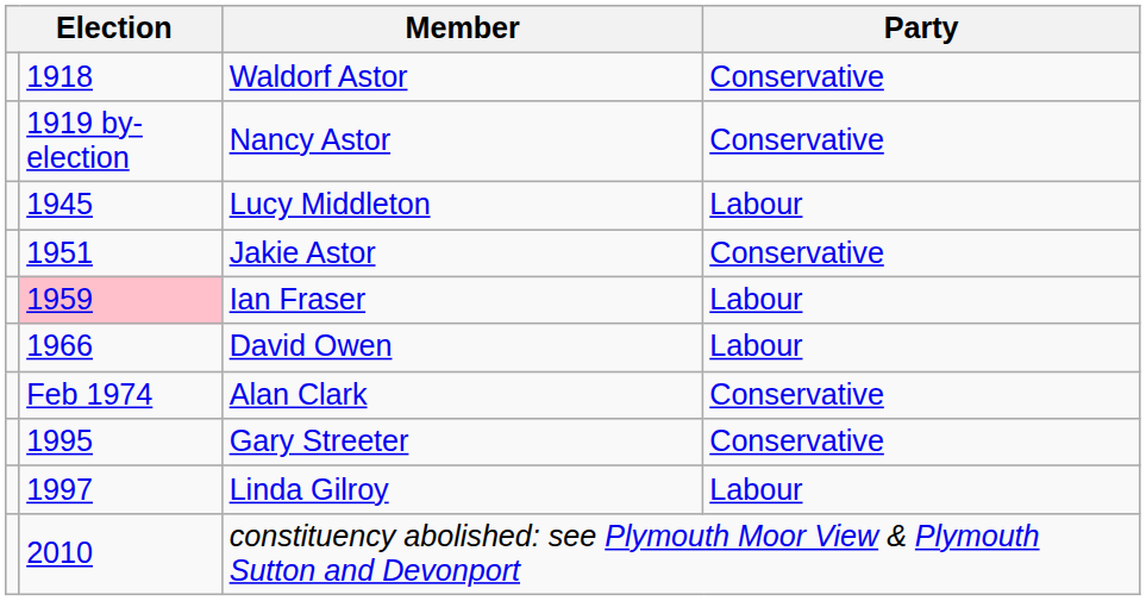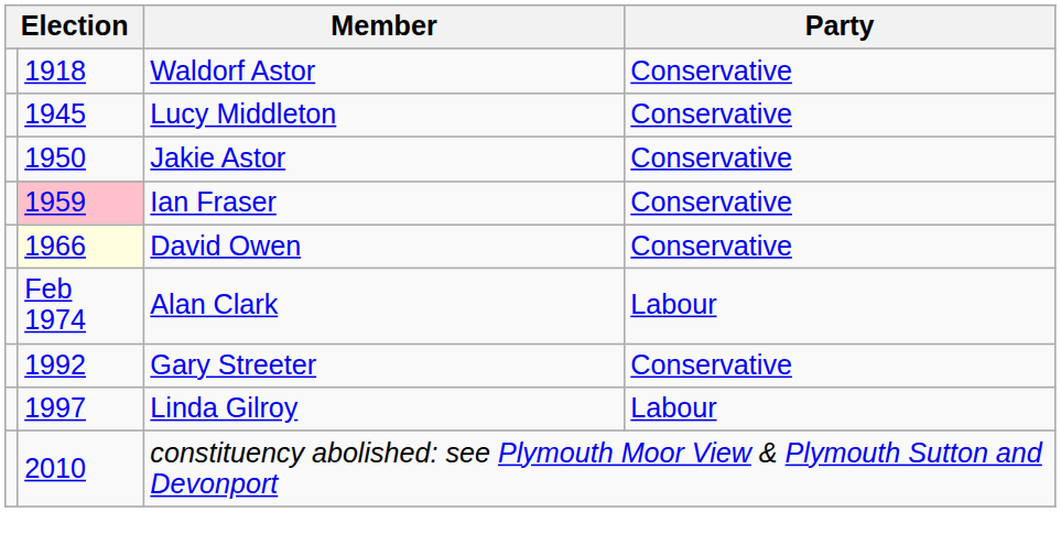- row: 1919 by-election | Nancy Astor | Conservative
Lucy Middleton | Party: Labour -> Conservative
Jakie Astor | column 2: 1951 -> 1950
Ian Fraser | Party: Labour -> Conservative
David Owen | column 2: no background -> lightyellow background
David Owen | Party: Labour -> Conservative
Alan Clark | Party: Conservative -> Labour
Gary Streeter | column 2: 1995 -> 1992
